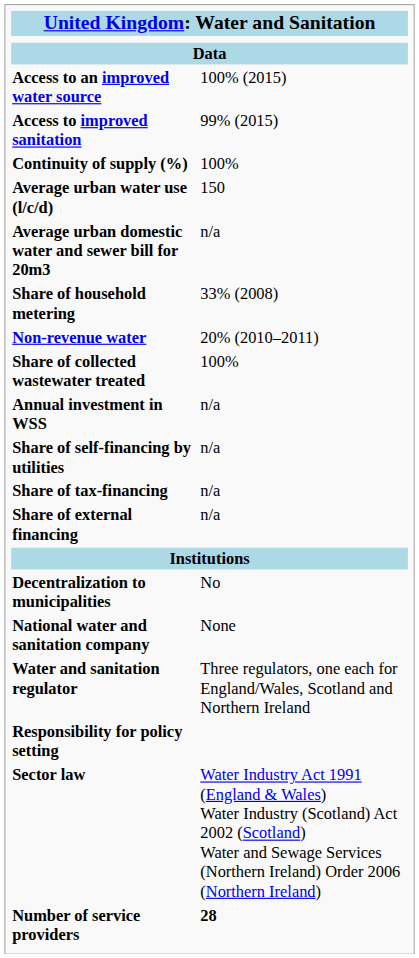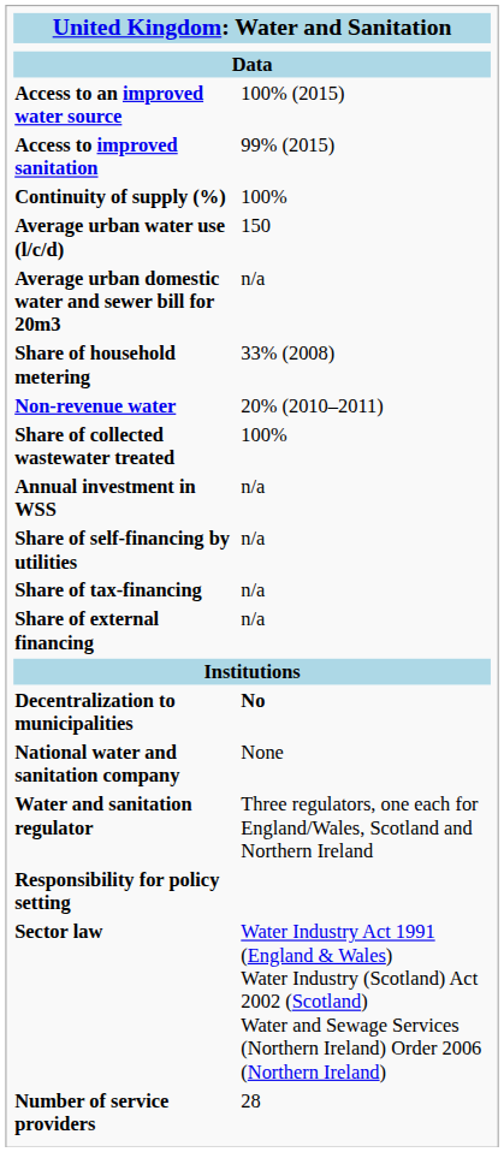Decentralization to municipalities | column 2: normal -> bold
Number of service providers | column 2: bold -> normal
